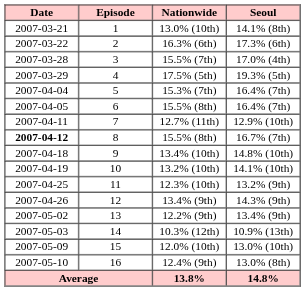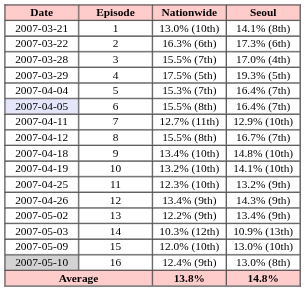15.5% (8th) / 16.4% (7th) | Date: no background -> lavender background
15.5% (8th) / 16.7% (7th) | Date: bold -> normal
12.4% (9th) | Date: no background -> lightgrey background
